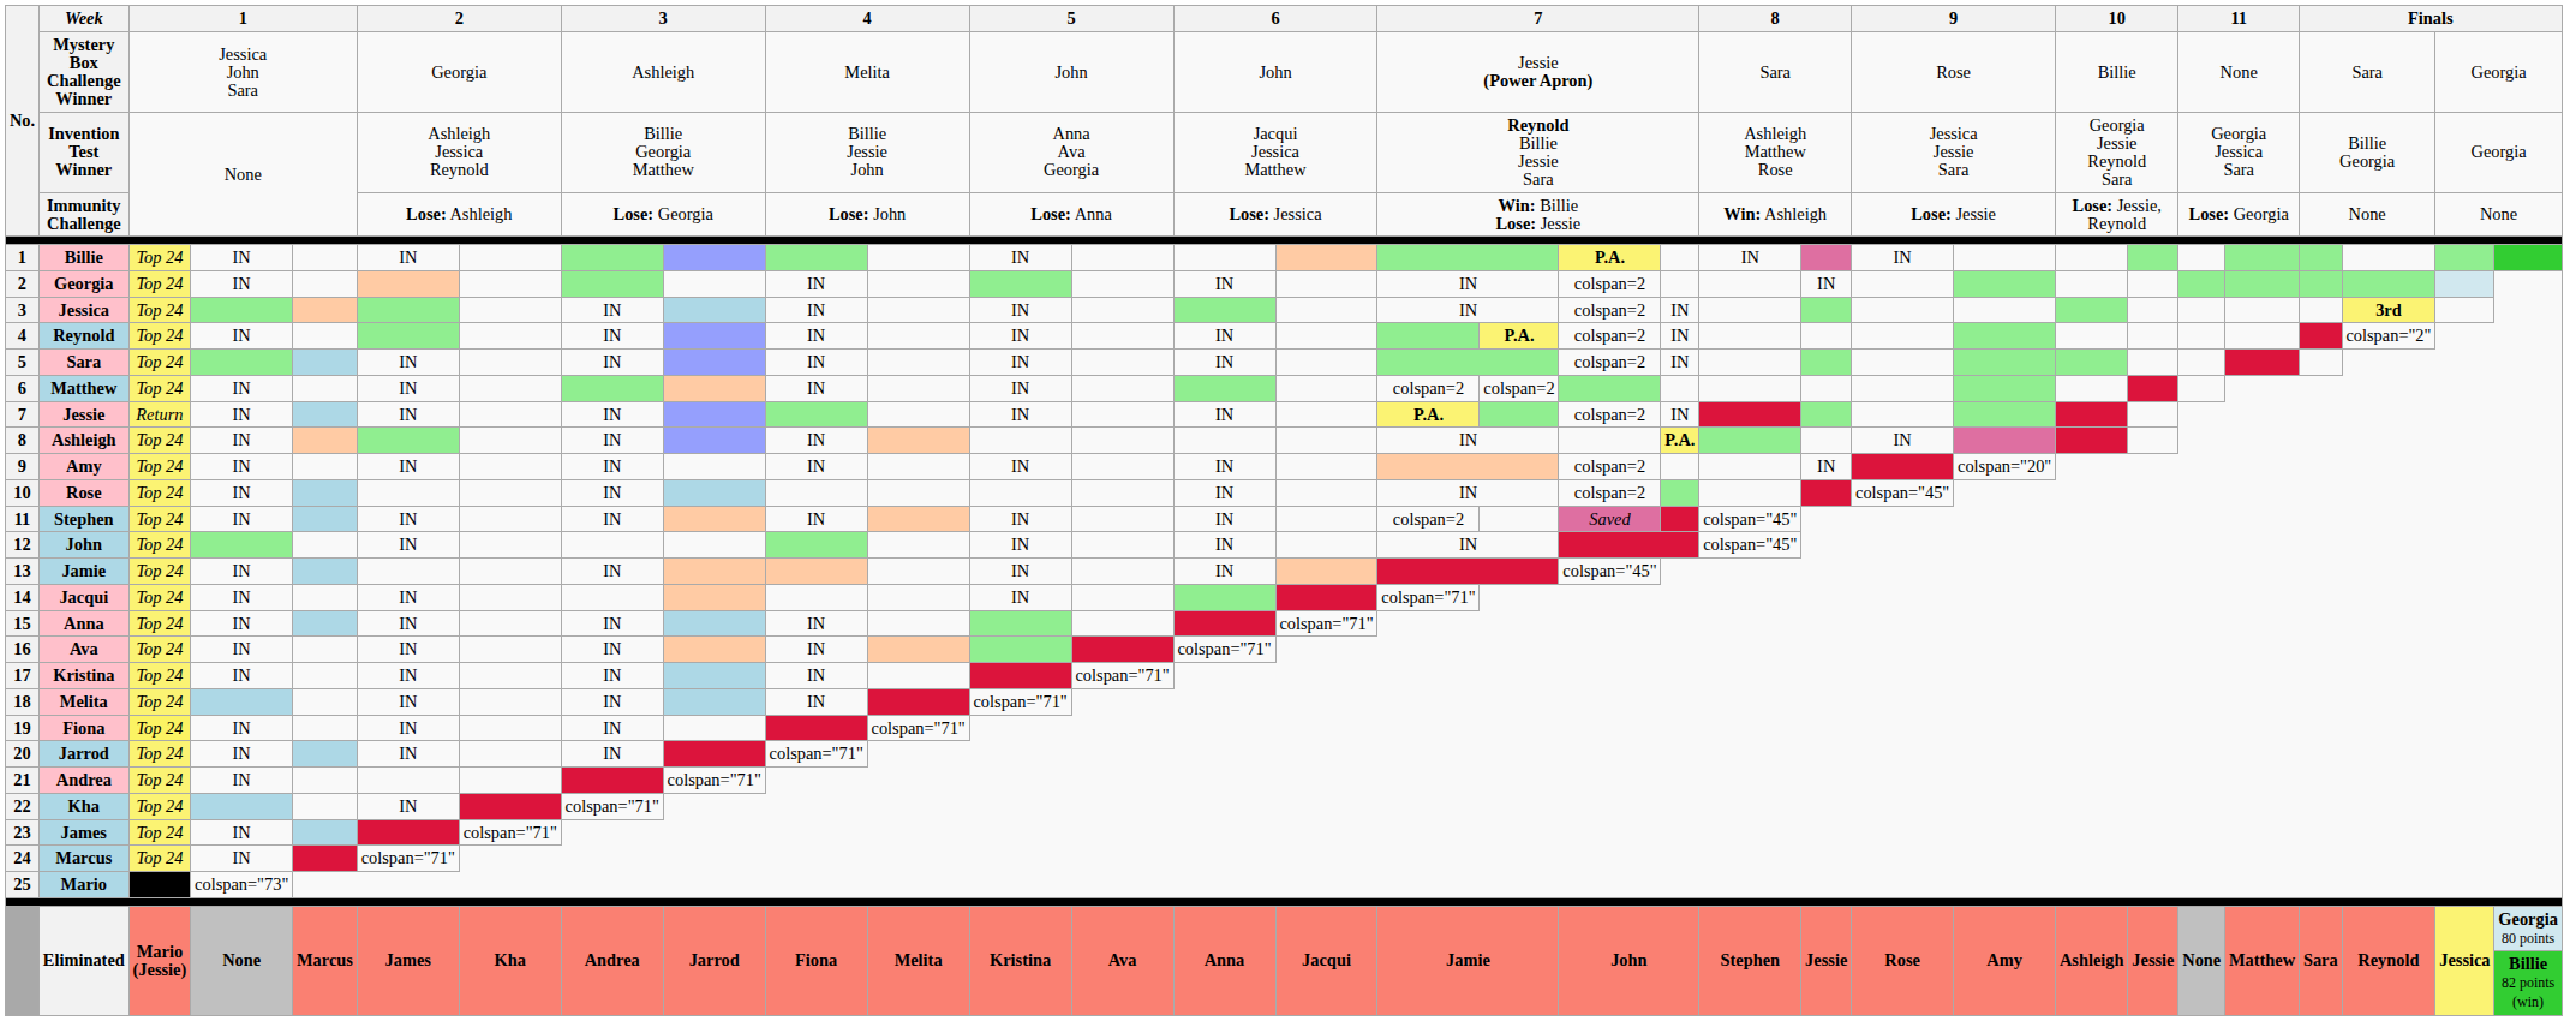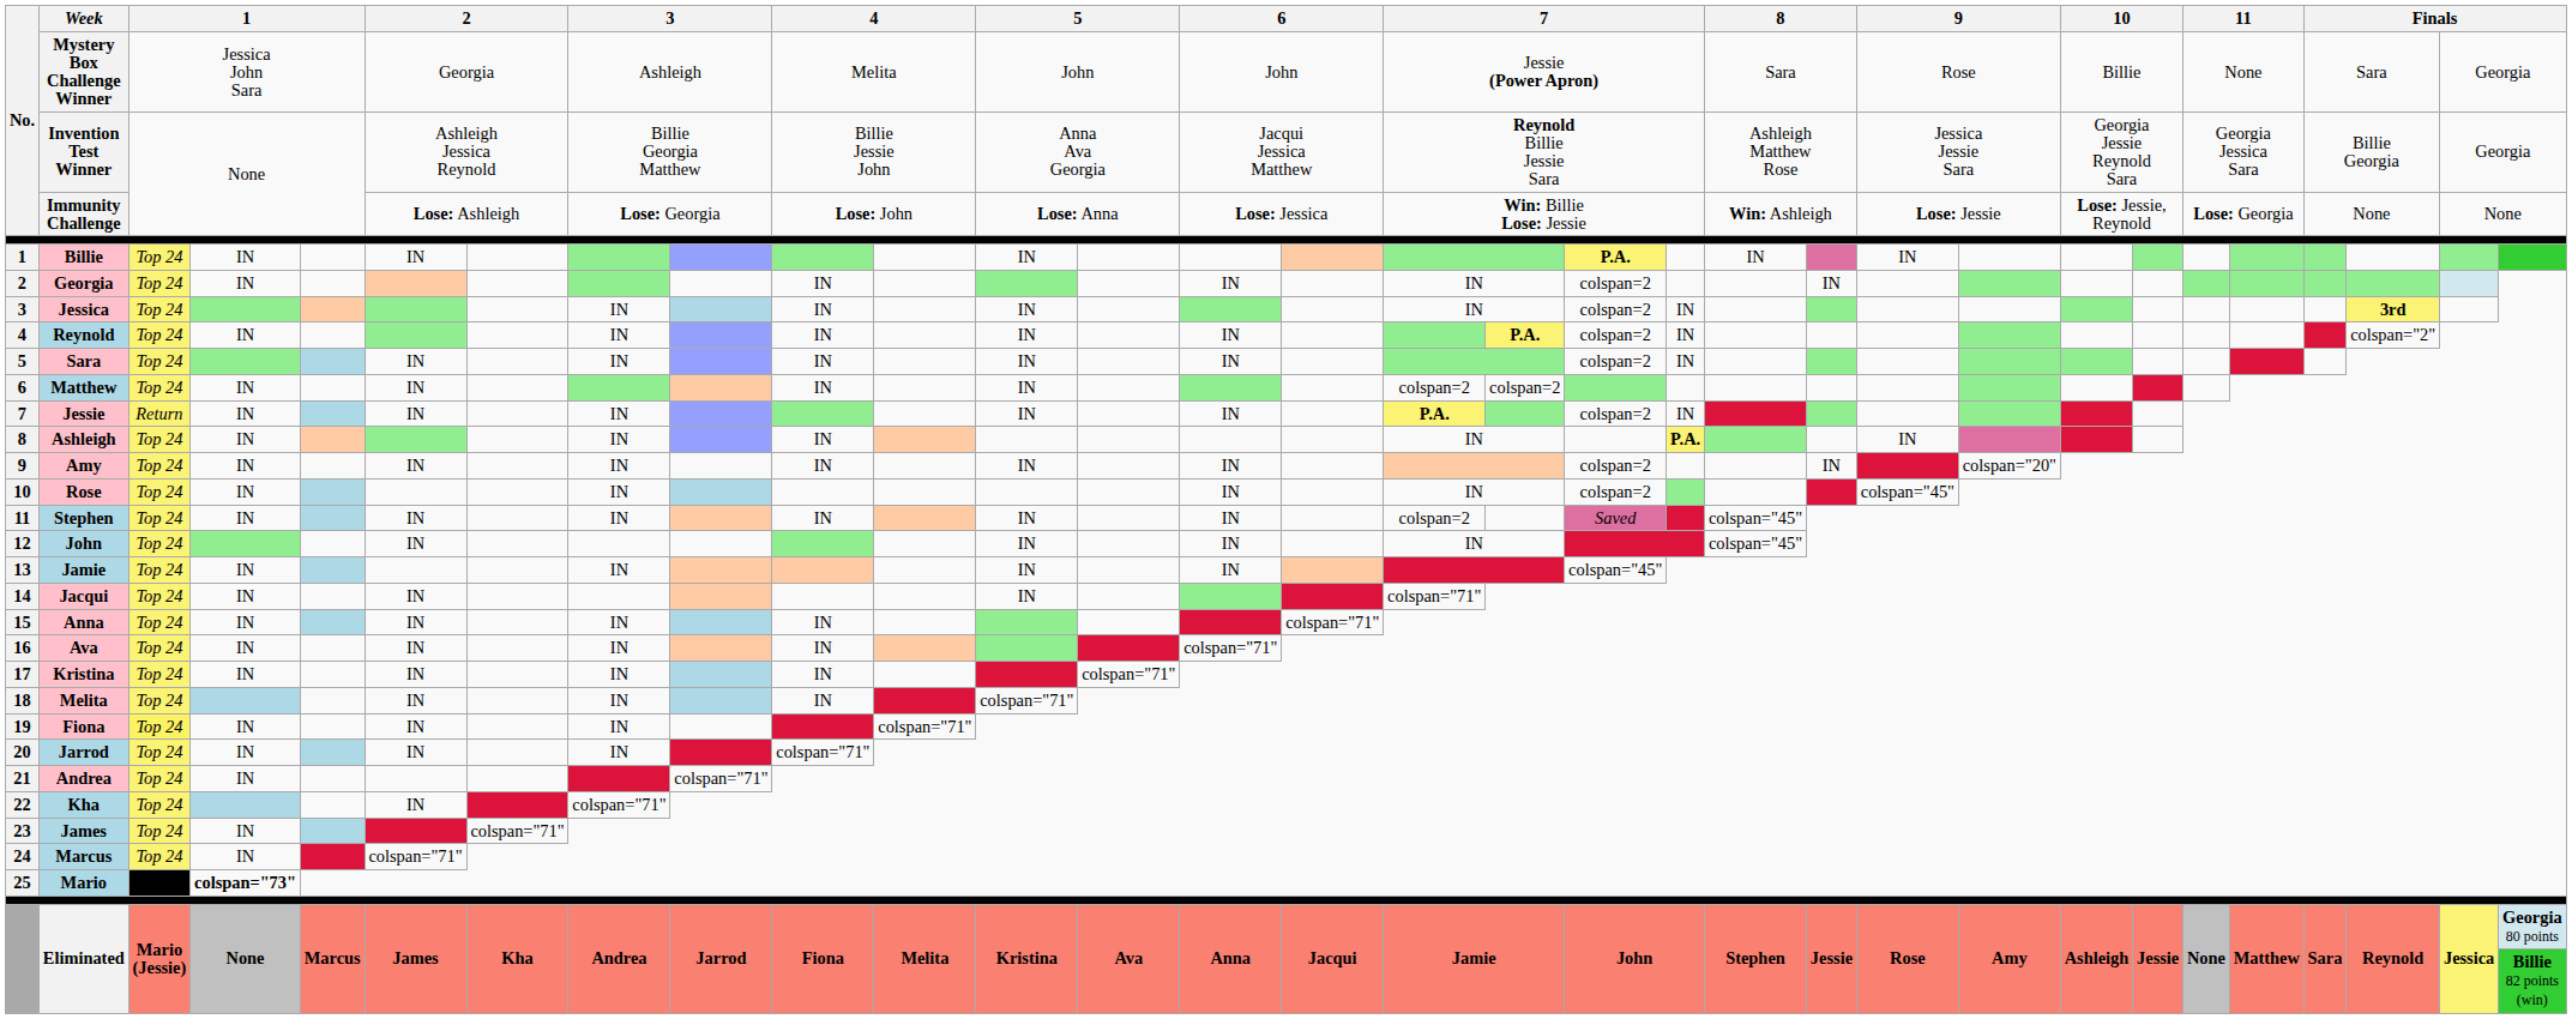Mario | column 4: normal -> bold
